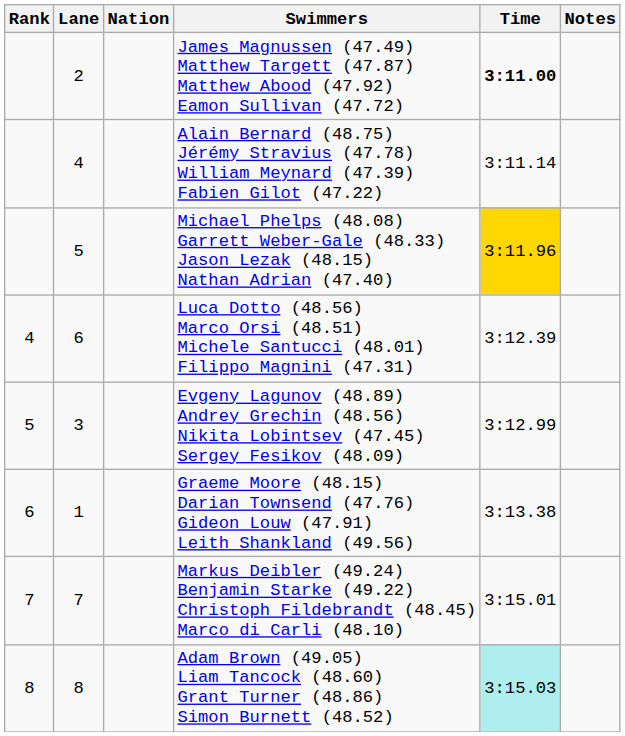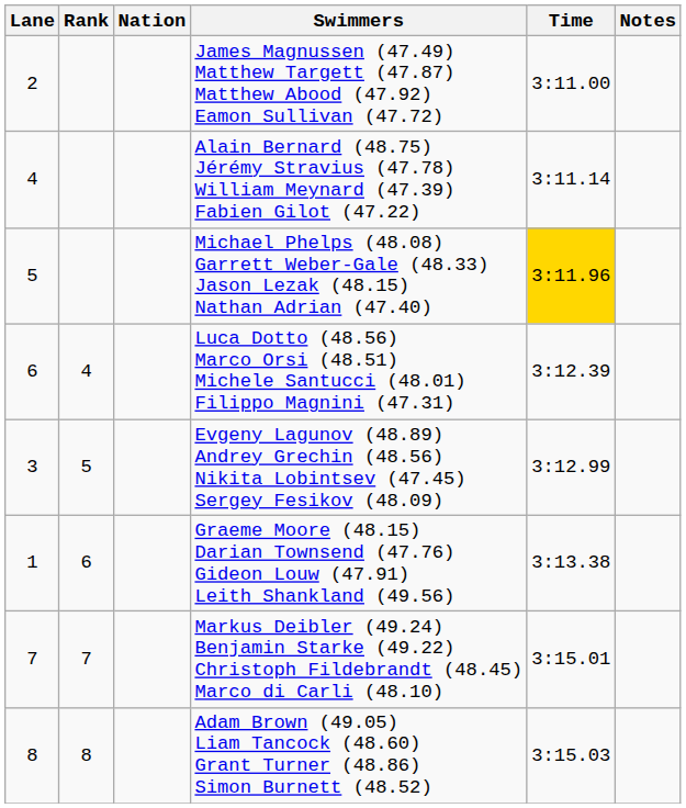columns swapped: Rank <-> Lane
row 2 | Time: bold -> normal
row 9 | Time: paleturquoise background -> no background
